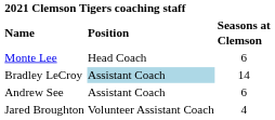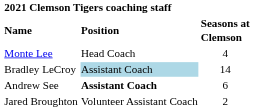Monte Lee | Seasons at Clemson: 6 -> 4
Andrew See | Position: normal -> bold
Jared Broughton | Seasons at Clemson: 4 -> 2
